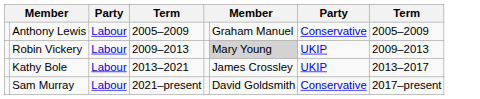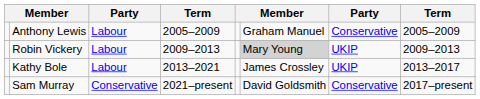Sam Murray | column 3: Labour -> Conservative
